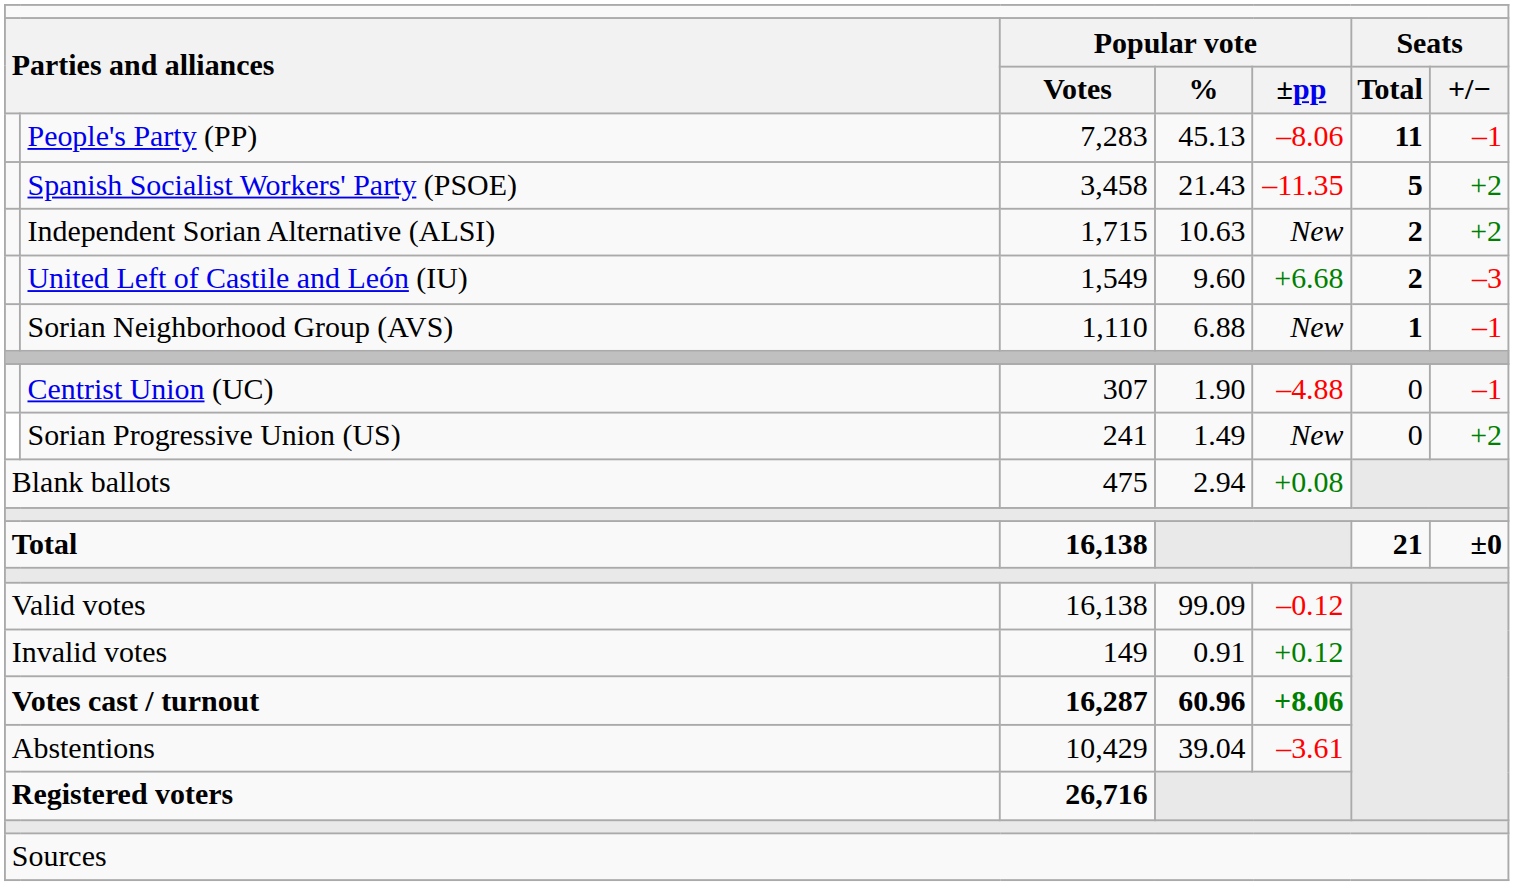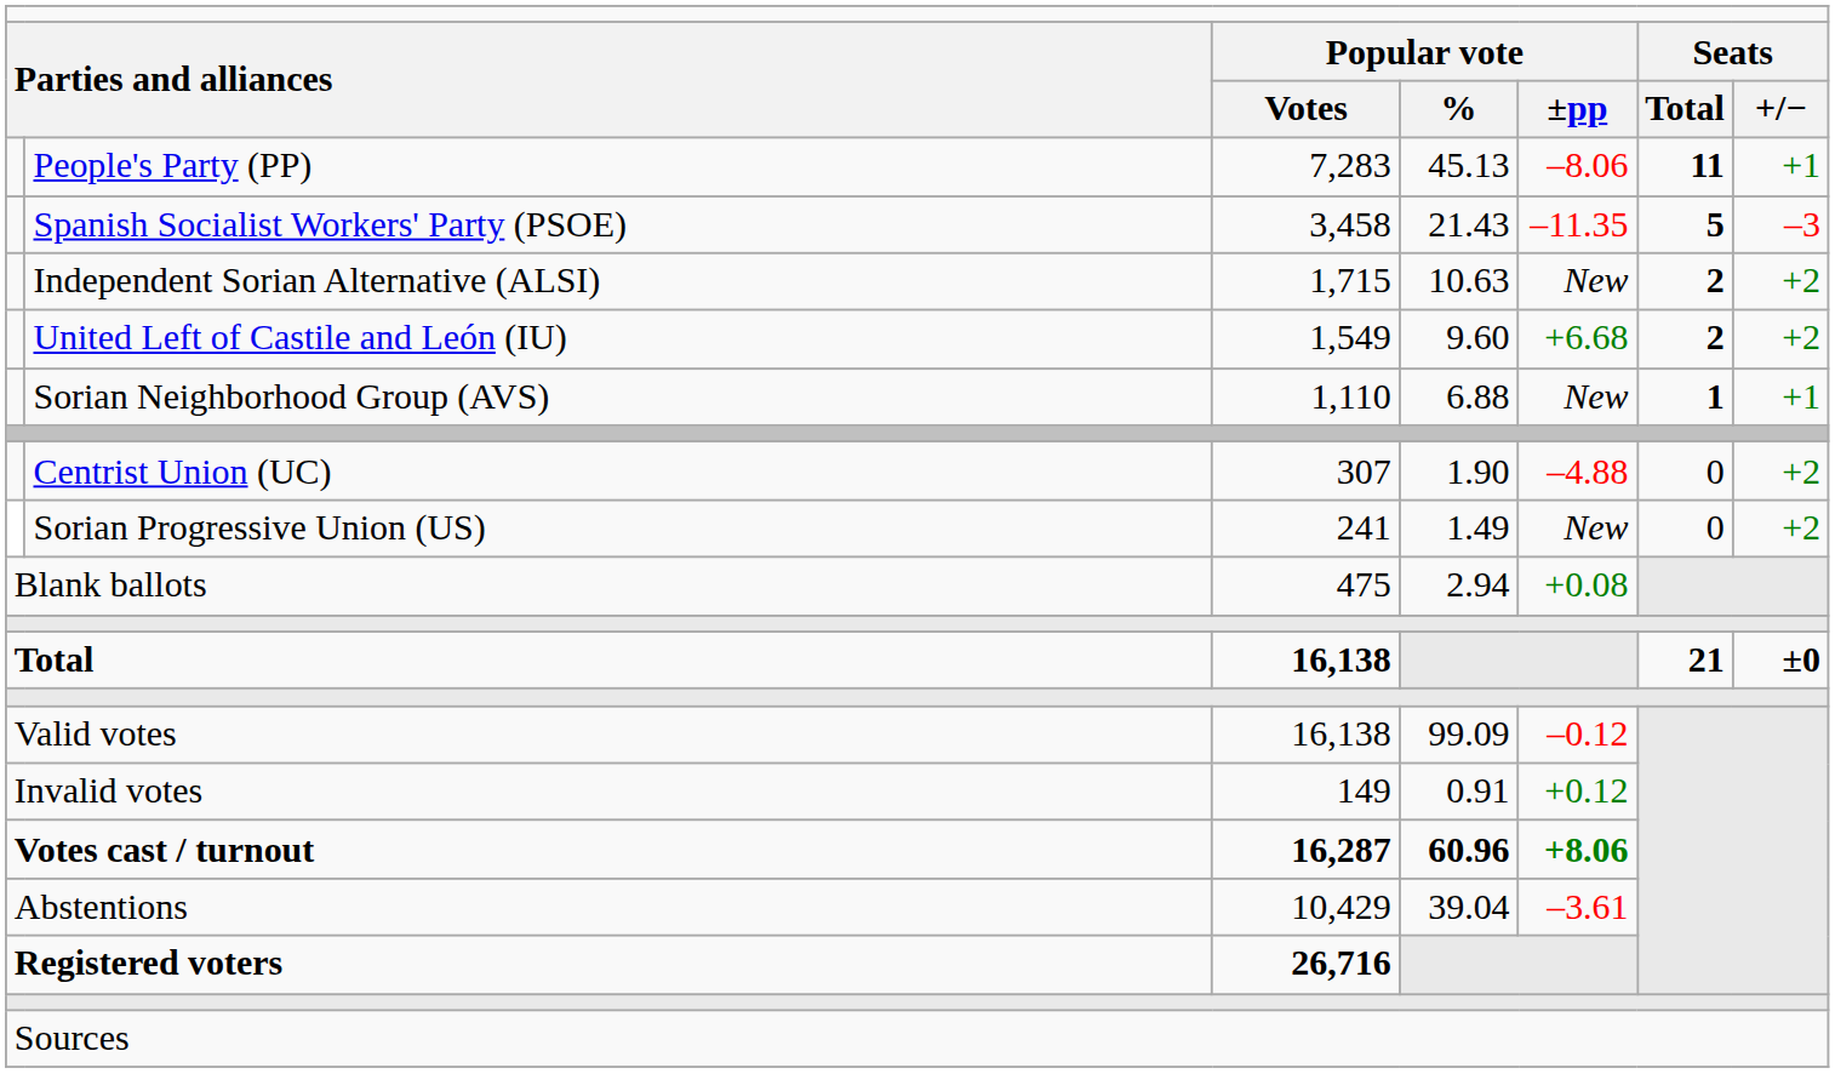People's Party (PP) | column 7: –1 -> +1
Spanish Socialist Workers' Party (PSOE) | column 7: +2 -> –3
United Left of Castile and León (IU) | column 7: –3 -> +2
Sorian Neighborhood Group (AVS) | column 7: –1 -> +1
Centrist Union (UC) | column 7: –1 -> +2
